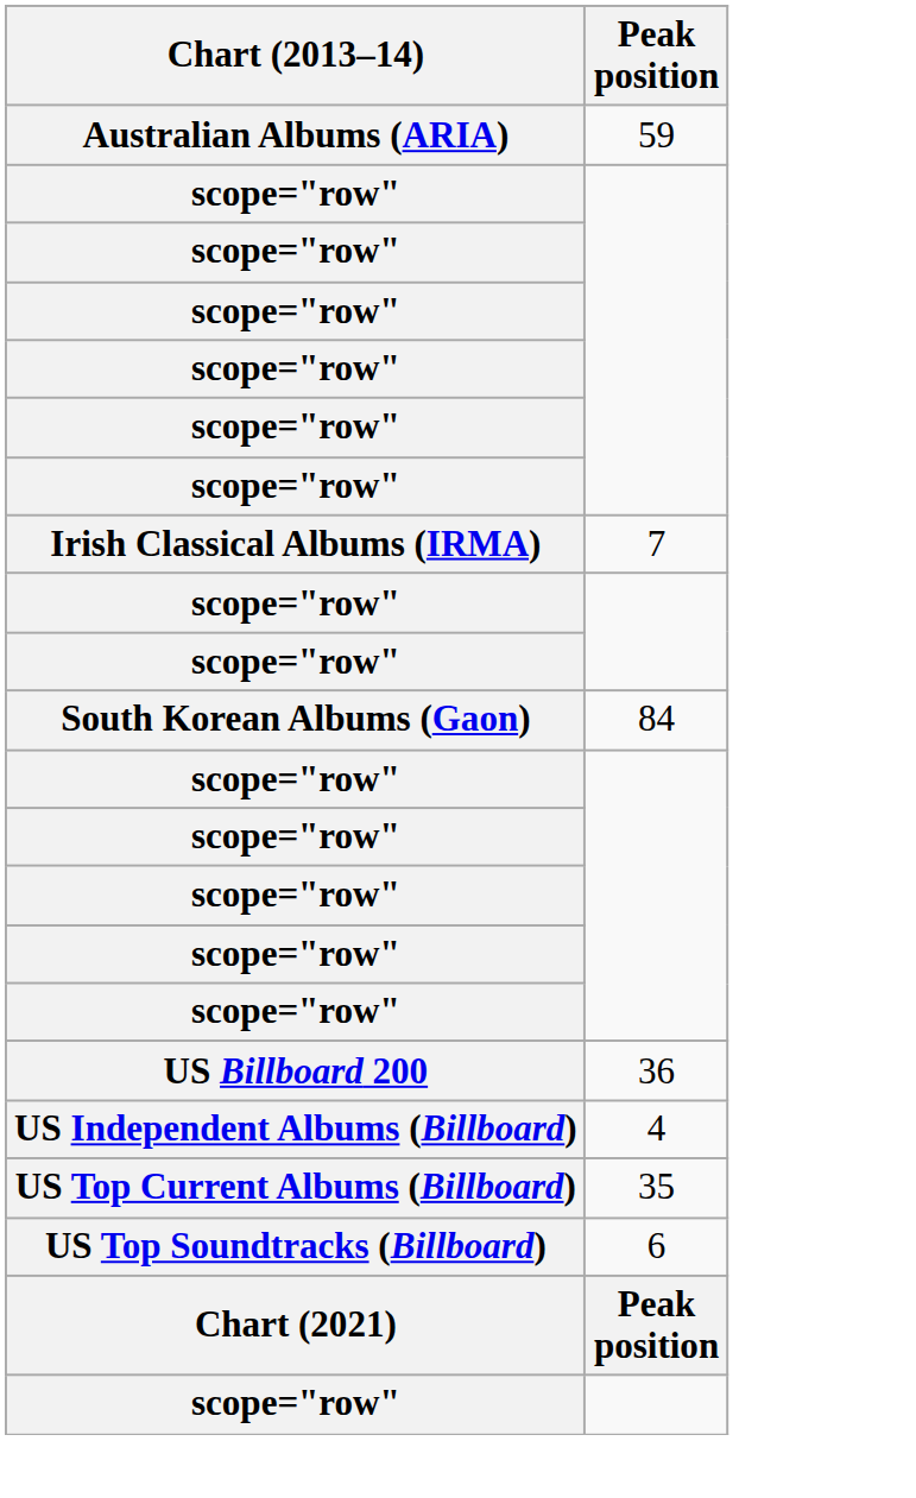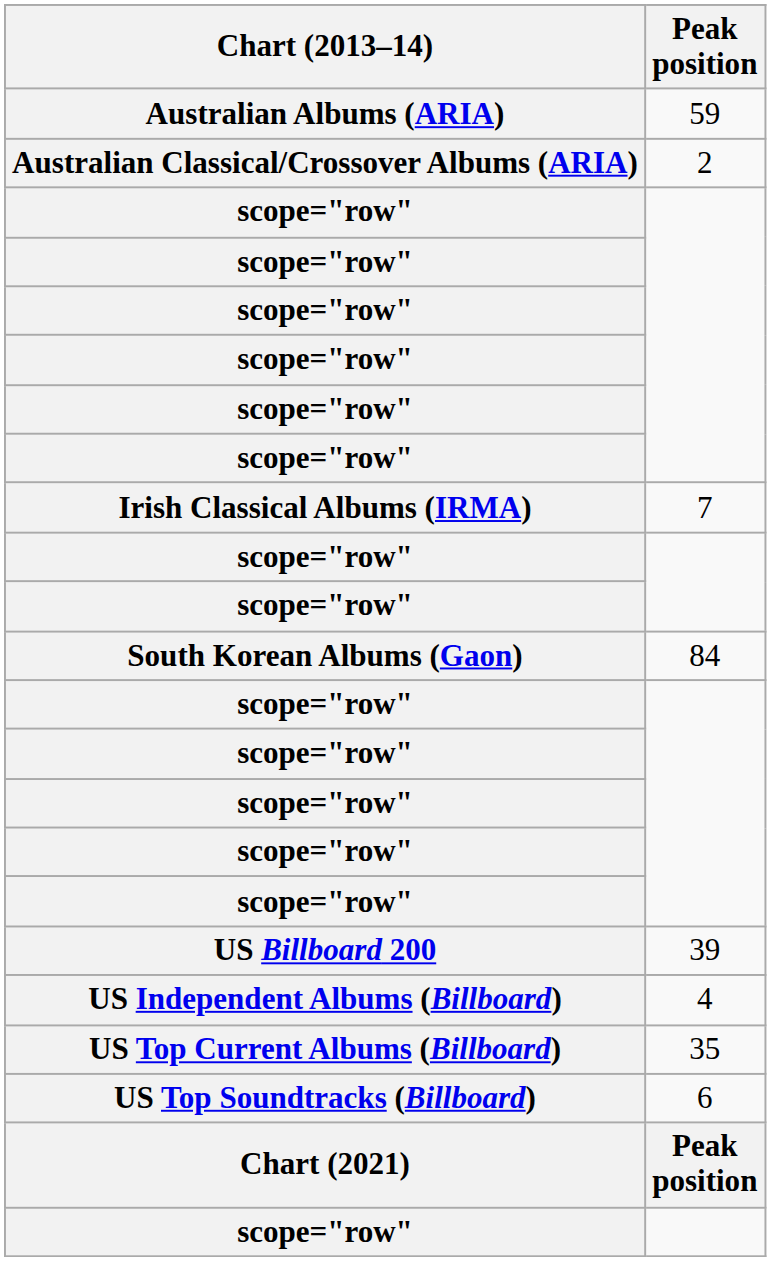+ row: Australian Classical/Crossover Albums (ARIA) | 2
US Billboard 200 | Peak position: 36 -> 39
